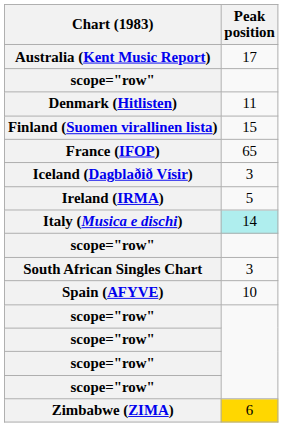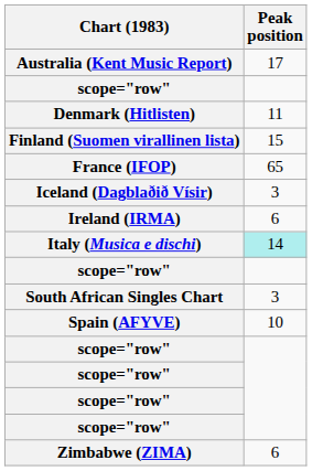Ireland (IRMA) | Peak position: 5 -> 6
Zimbabwe (ZIMA) | Peak position: gold background -> no background
